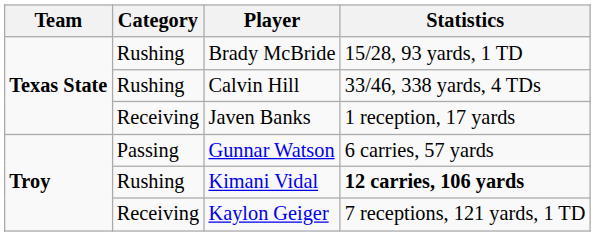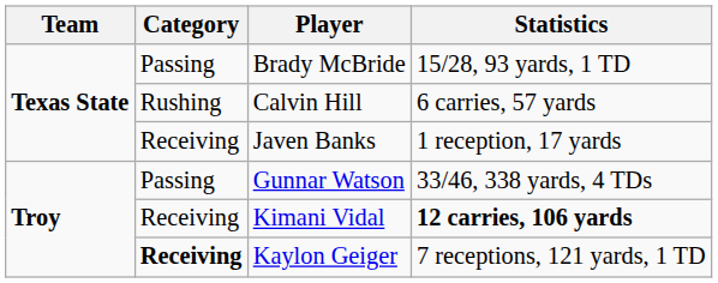Brady McBride | Category: Rushing -> Passing
Calvin Hill | Statistics: 33/46, 338 yards, 4 TDs -> 6 carries, 57 yards
Gunnar Watson | Statistics: 6 carries, 57 yards -> 33/46, 338 yards, 4 TDs
Kimani Vidal | Category: Rushing -> Receiving
Kaylon Geiger | Category: normal -> bold
